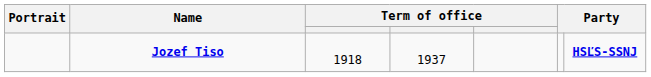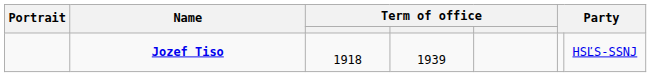Jozef Tiso | column 4: 1937 -> 1939
Jozef Tiso | column 7: bold -> normal
